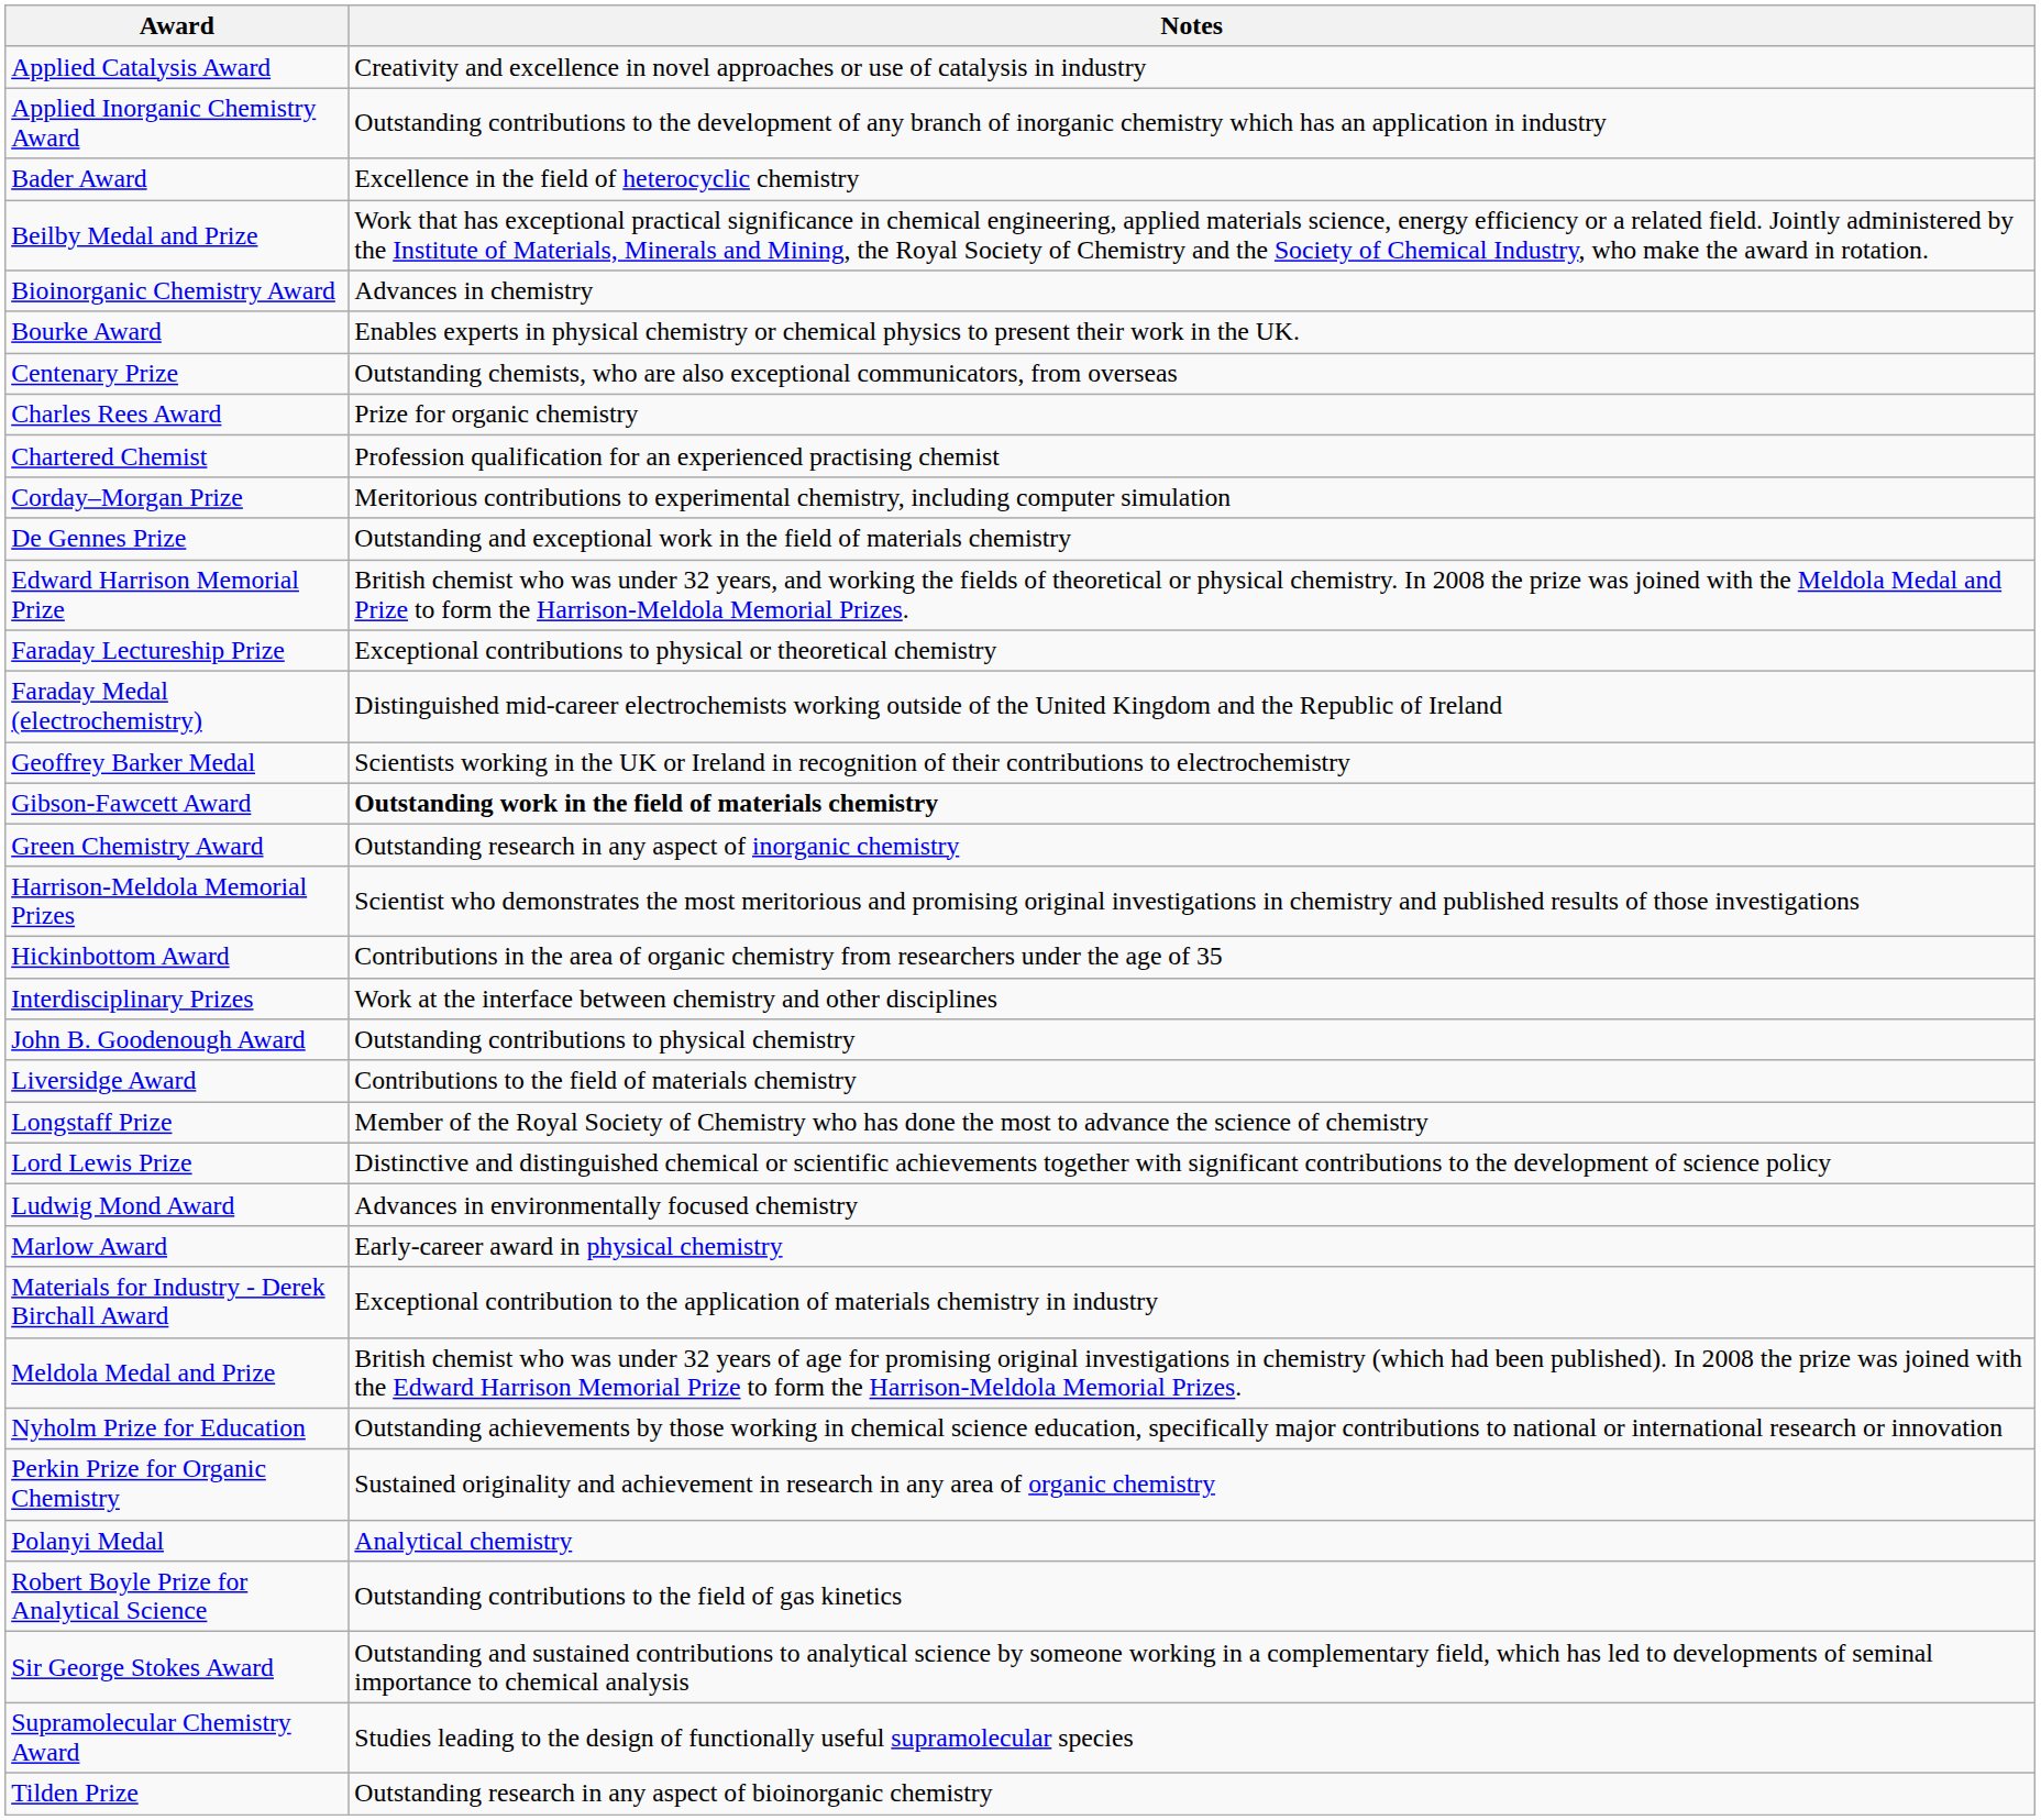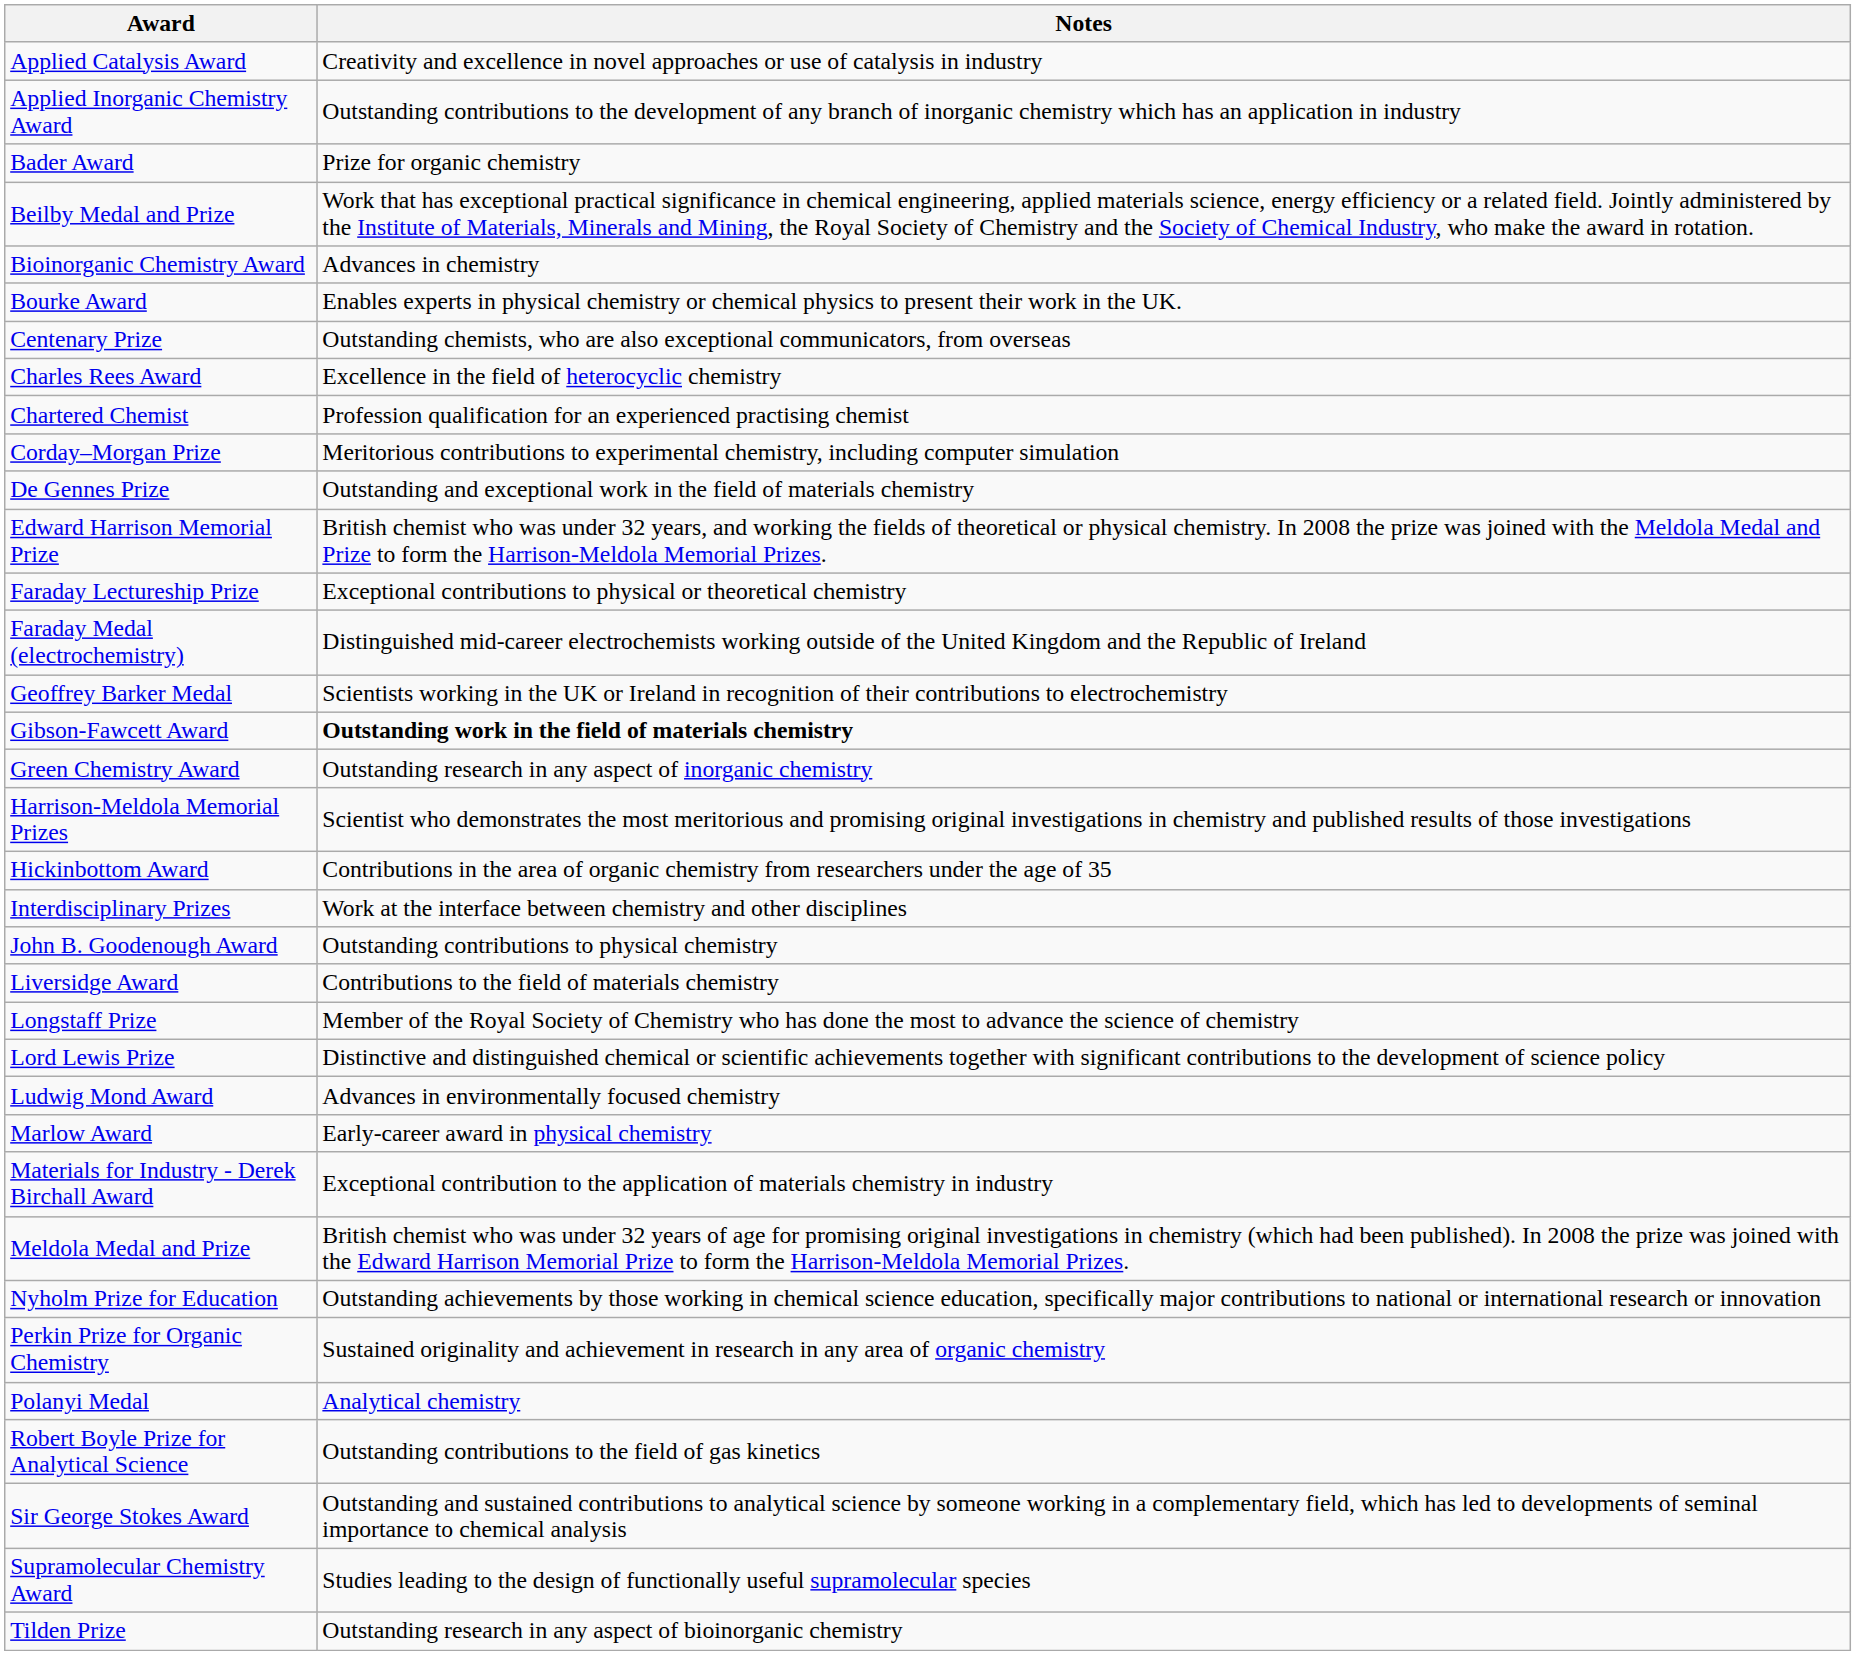Bader Award | Notes: Excellence in the field of heterocyclic chemistry -> Prize for organic chemistry
Charles Rees Award | Notes: Prize for organic chemistry -> Excellence in the field of heterocyclic chemistry
